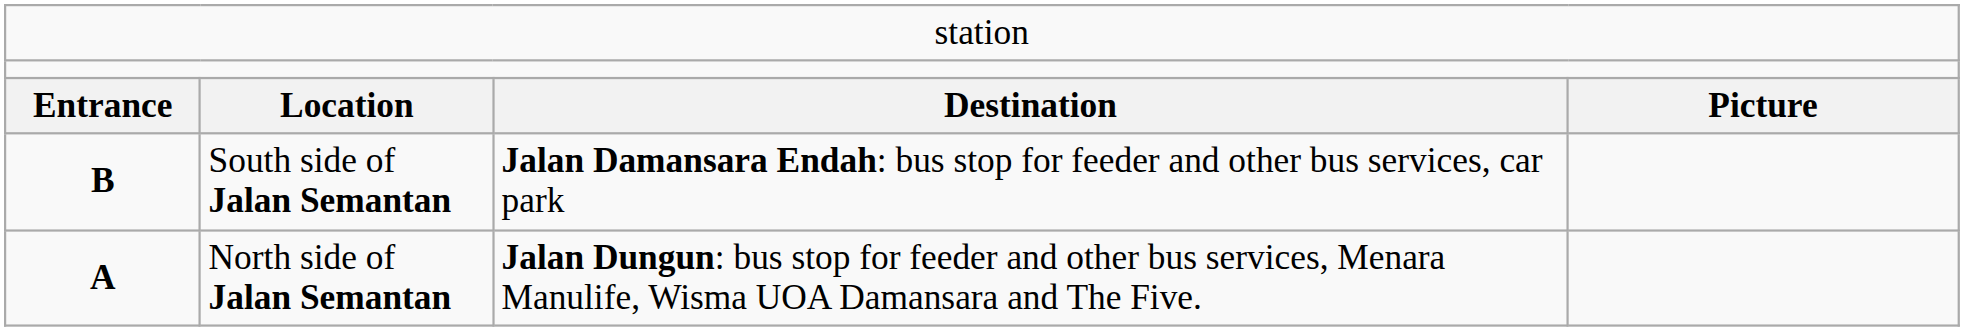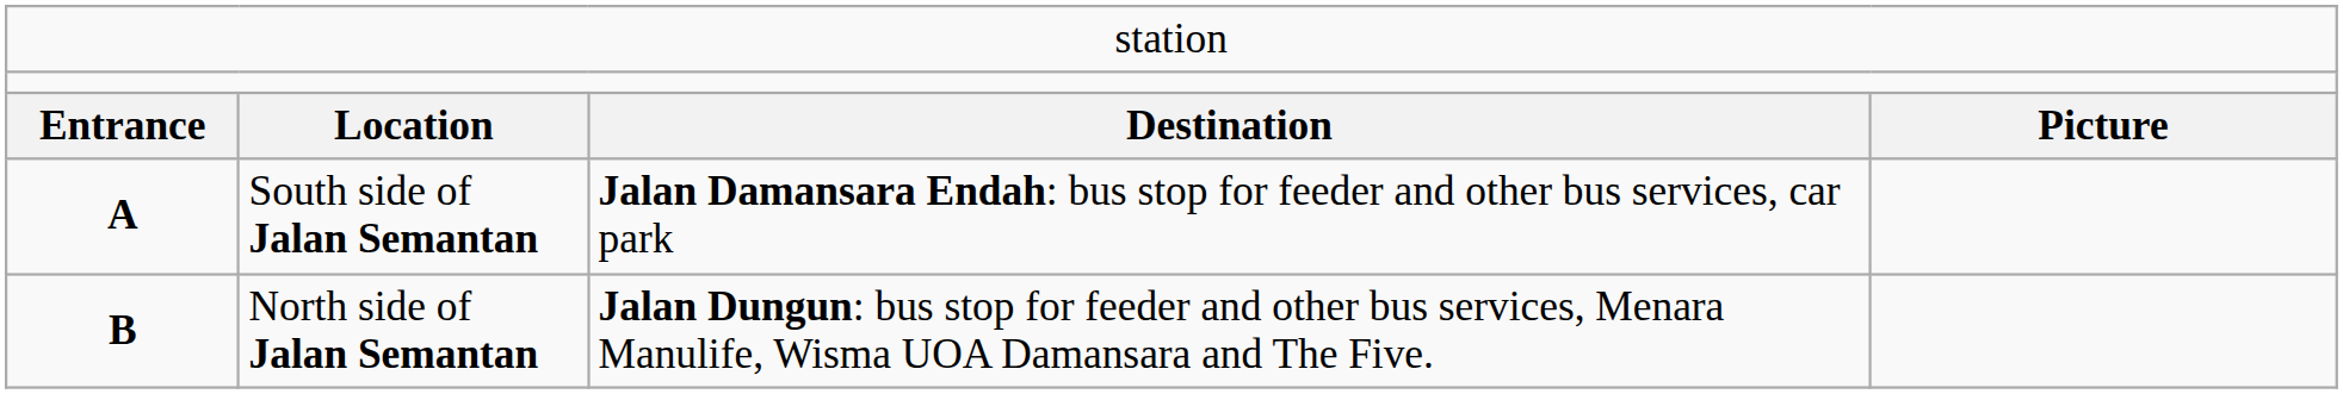South side of Jalan Semantan | column 1: B -> A
North side of Jalan Semantan | column 1: A -> B
